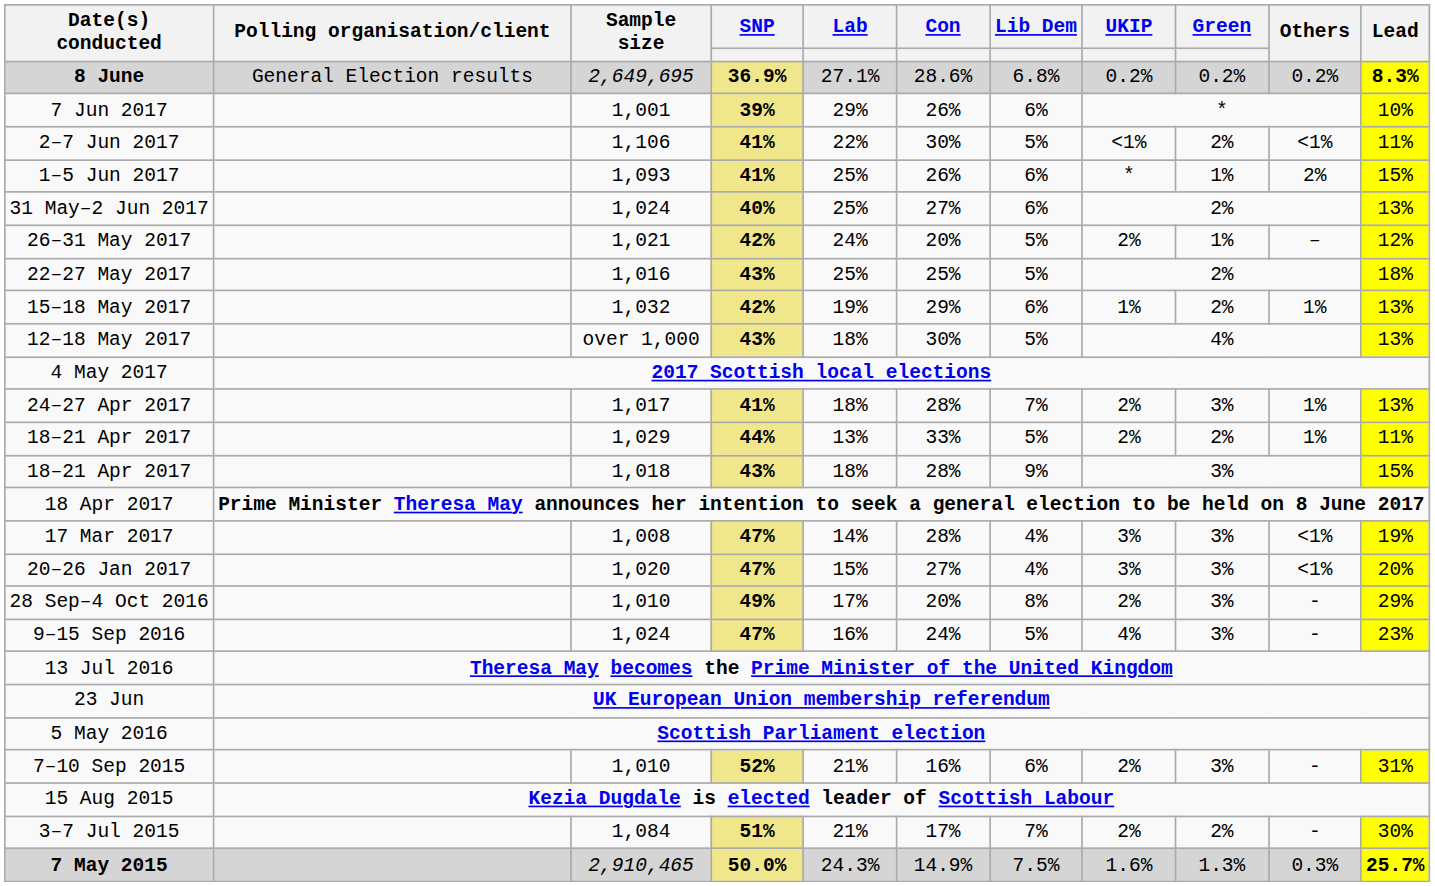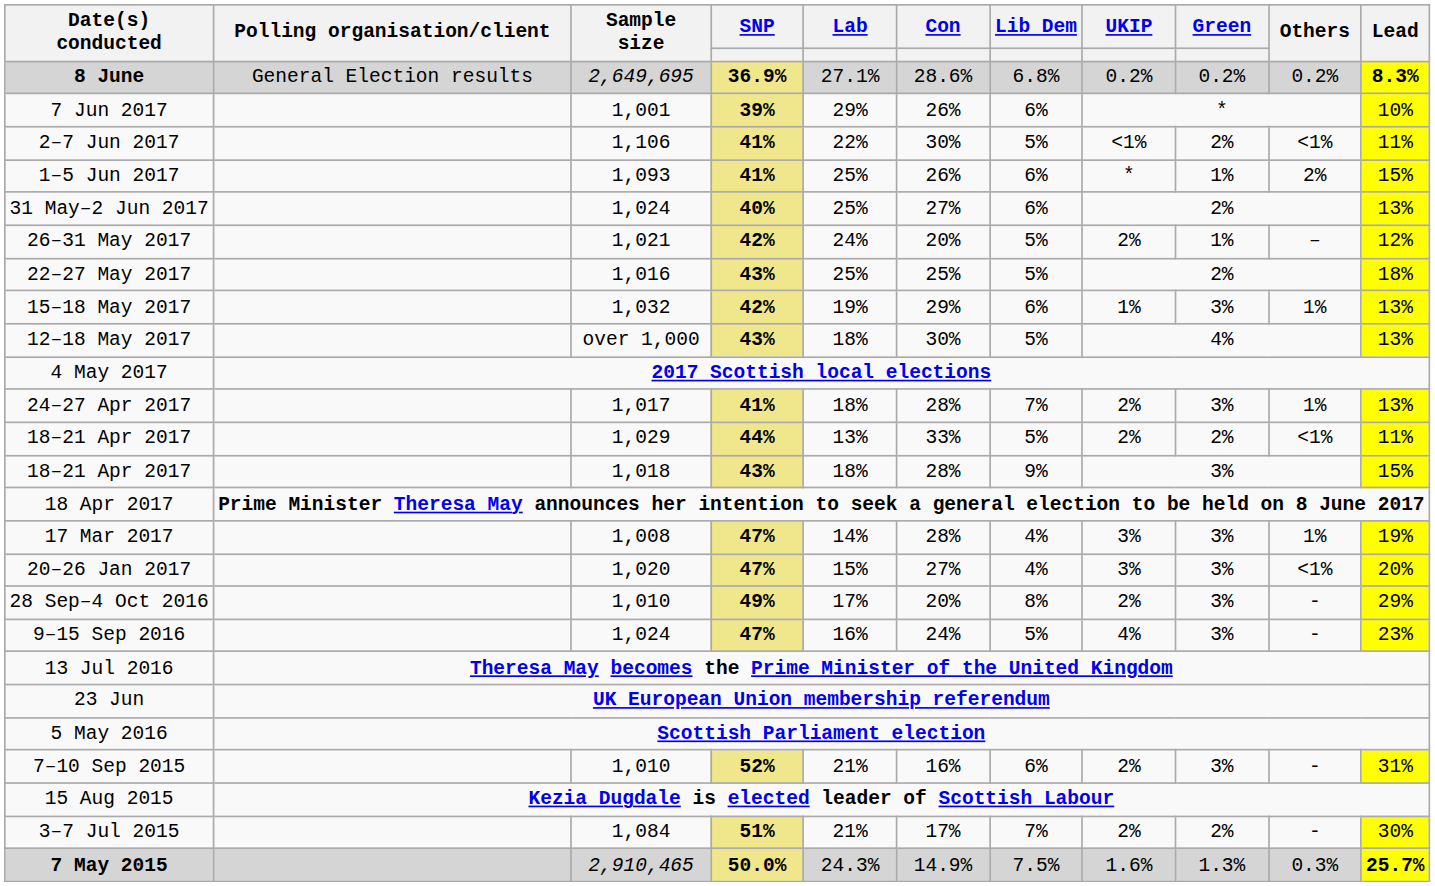15–18 May 2017 | Green: 2% -> 3%
18–21 Apr 2017 / 1,029 | Others: 1% -> <1%
17 Mar 2017 | Others: <1% -> 1%
